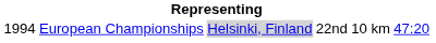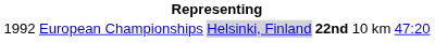European Championships | column 1: 1994 -> 1992
European Championships | column 4: normal -> bold
